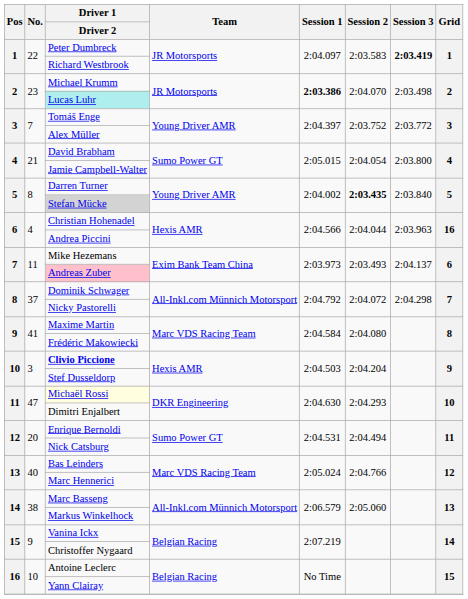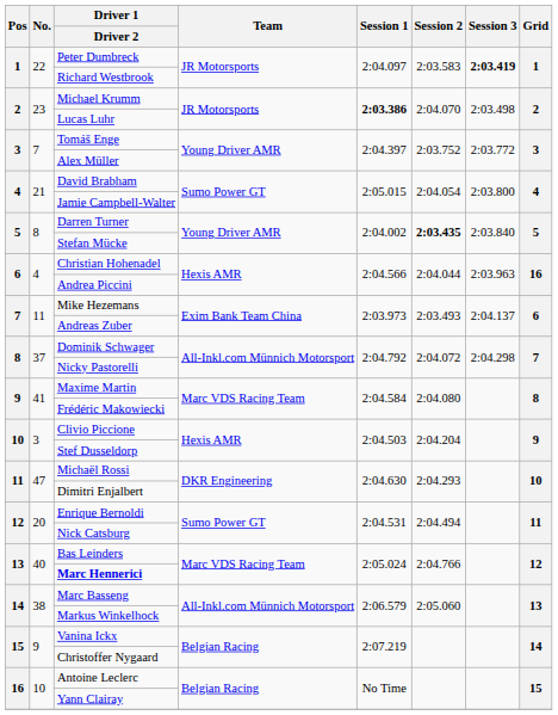Lucas Luhr | Driver 1 / Driver 2: paleturquoise background -> no background
Stefan Mücke | Driver 1 / Driver 2: lightgrey background -> no background
Andreas Zuber | Driver 1 / Driver 2: pink background -> no background
Clivio Piccione | Driver 1 / Driver 2: bold -> normal
Michaël Rossi | Driver 1 / Driver 2: lightyellow background -> no background
Marc Hennerici | Driver 1 / Driver 2: normal -> bold
